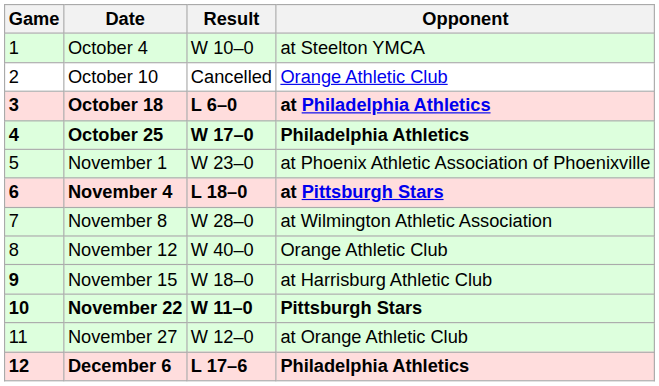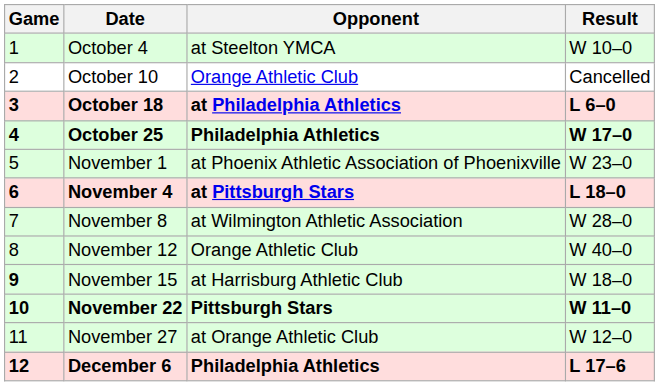columns swapped: Opponent <-> Result
